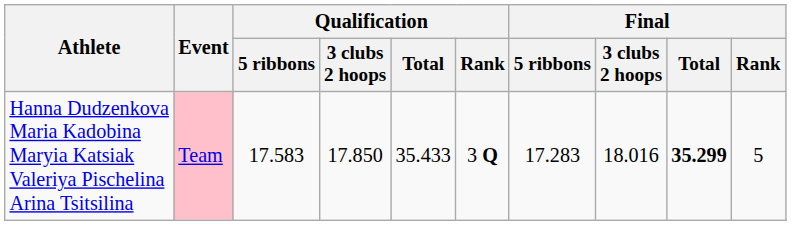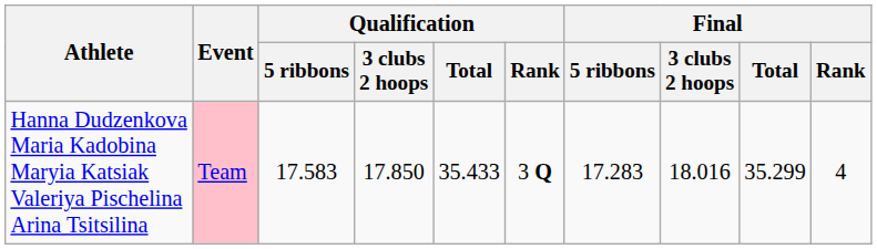row 3 | Final / Total: bold -> normal
row 3 | Final / Rank: 5 -> 4
